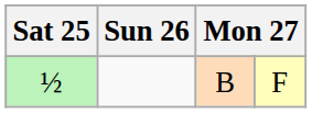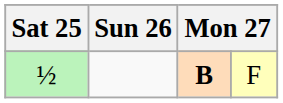½ | column 3: normal -> bold
